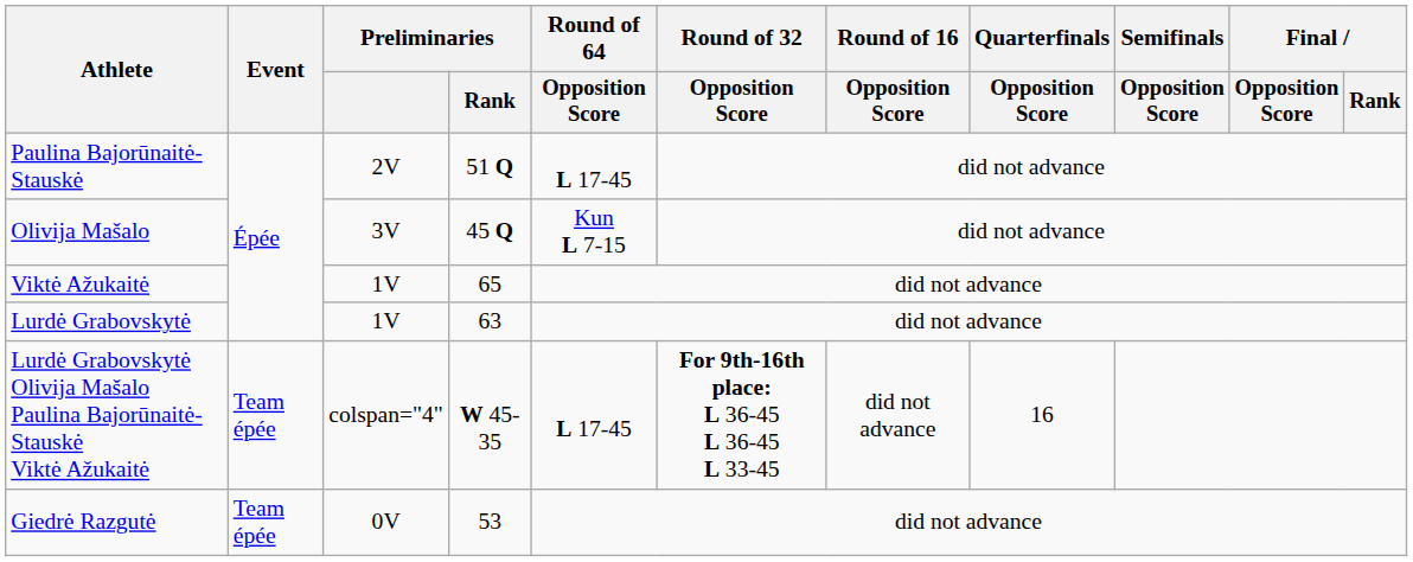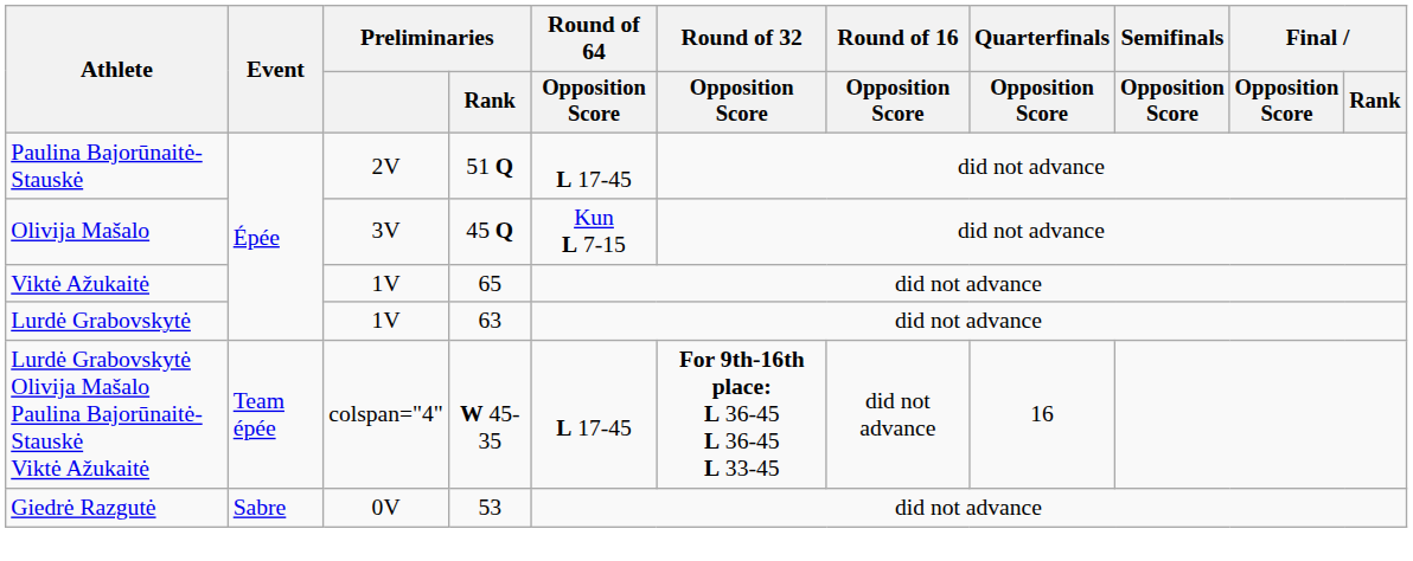Giedrė Razgutė | Event: Team épée -> Sabre
